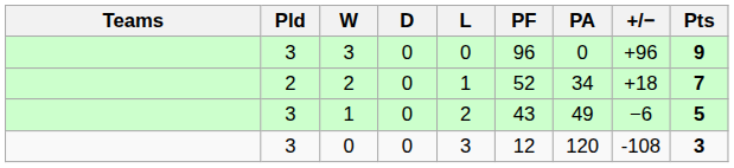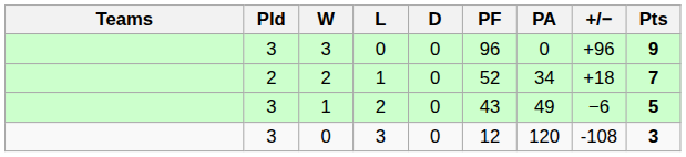columns swapped: D <-> L
